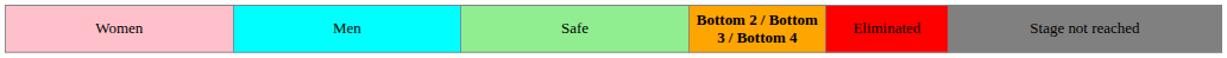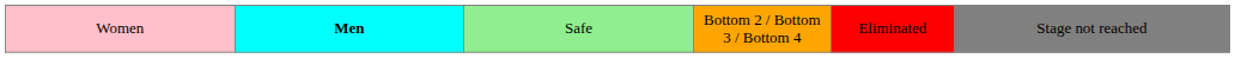Women | column 2: normal -> bold
Women | column 4: bold -> normal
